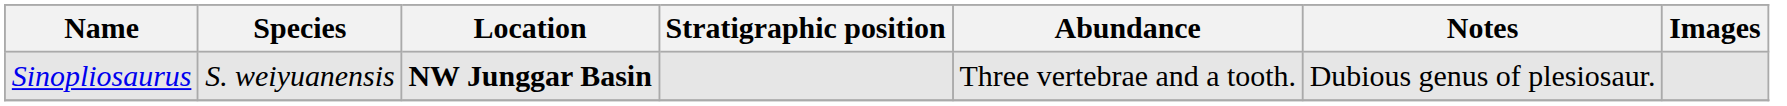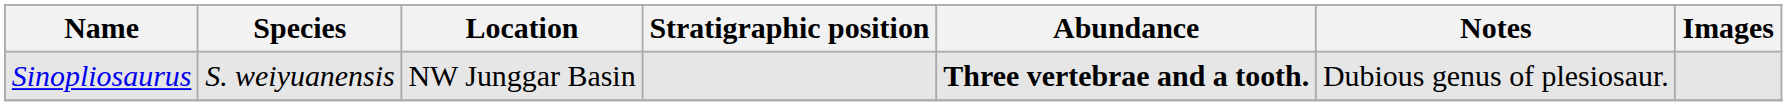Sinopliosaurus | Location: bold -> normal
Sinopliosaurus | Abundance: normal -> bold
